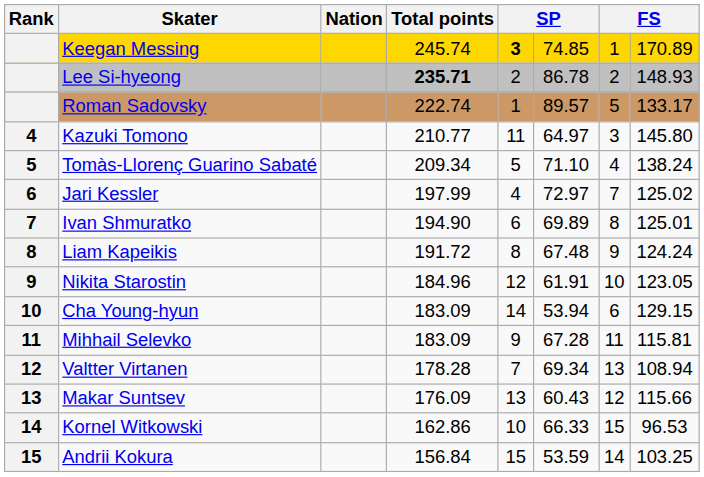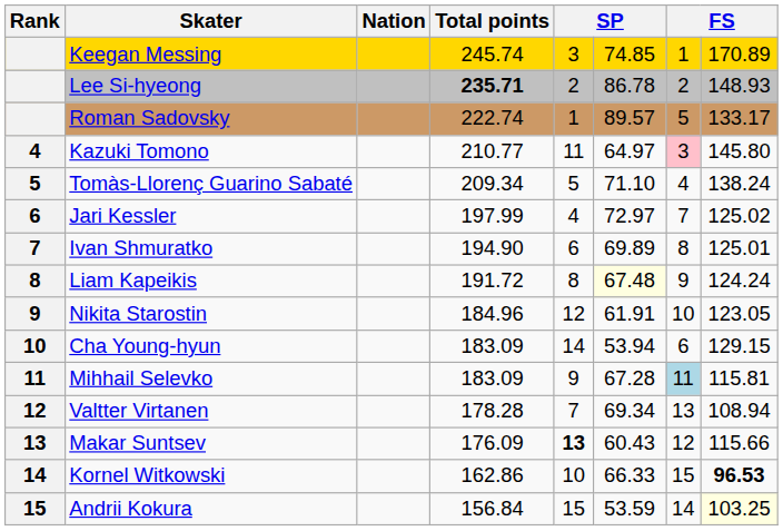Keegan Messing | column 5: bold -> normal
Kazuki Tomono | column 7: no background -> pink background
Liam Kapeikis | column 6: no background -> lightyellow background
Mihhail Selevko | column 7: no background -> lightblue background
Makar Suntsev | column 5: normal -> bold
Kornel Witkowski | column 8: normal -> bold
Andrii Kokura | column 8: no background -> lightyellow background
